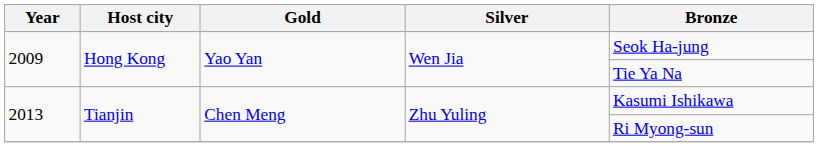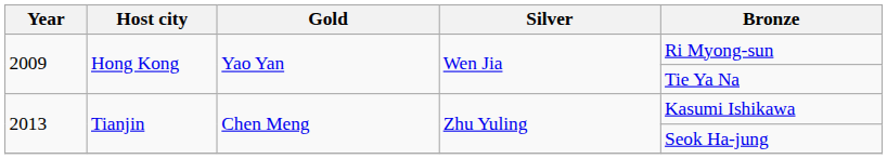row 2 | Bronze: Seok Ha-jung -> Ri Myong-sun
row 5 | Bronze: Ri Myong-sun -> Seok Ha-jung
